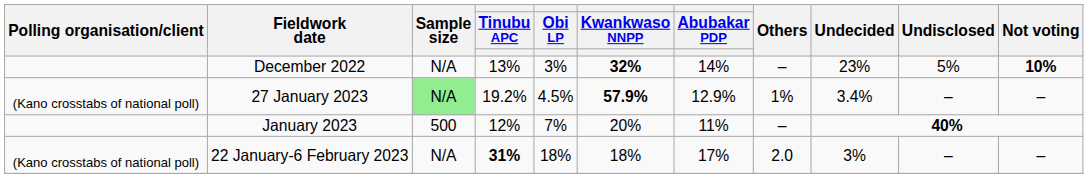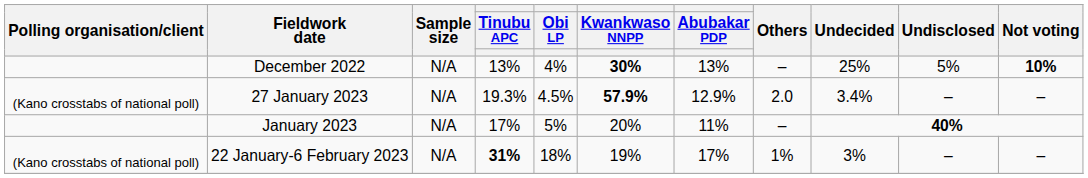December 2022 | Obi LP: 3% -> 4%
December 2022 | Kwankwaso NNPP: 32% -> 30%
December 2022 | Abubakar PDP: 14% -> 13%
December 2022 | Undecided: 23% -> 25%
27 January 2023 | Sample size: lightgreen background -> no background
27 January 2023 | Tinubu APC: 19.2% -> 19.3%
27 January 2023 | Others: 1% -> 2.0
January 2023 | Sample size: 500 -> N/A
January 2023 | Tinubu APC: 12% -> 17%
January 2023 | Obi LP: 7% -> 5%
22 January-6 February 2023 | Kwankwaso NNPP: 18% -> 19%
22 January-6 February 2023 | Others: 2.0 -> 1%
